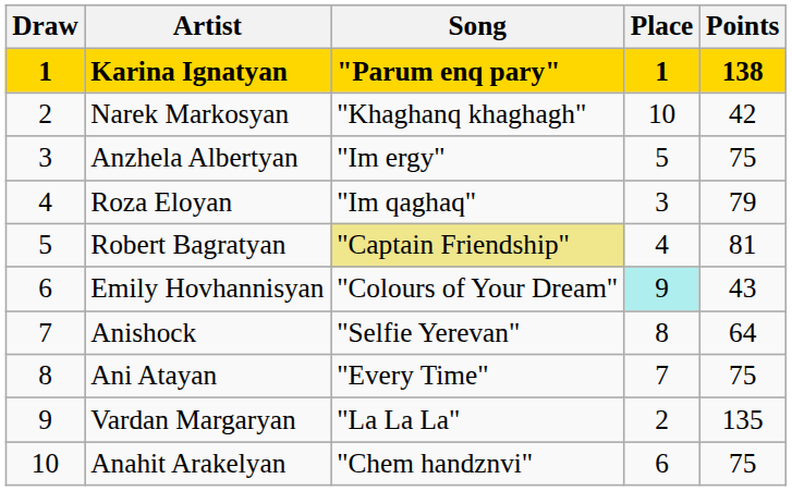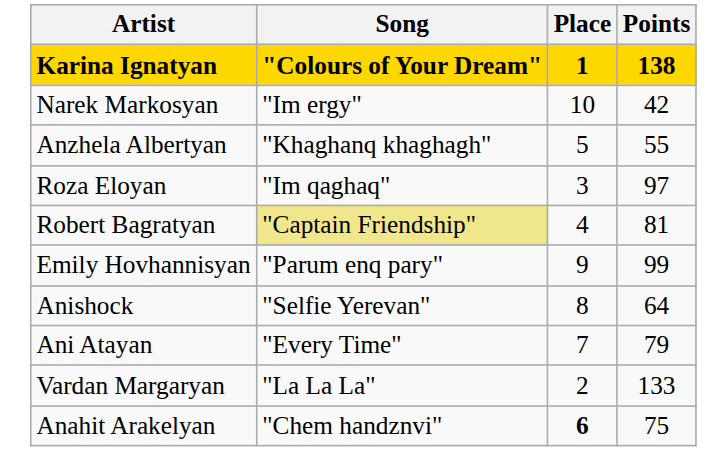- column: Draw | 1 | 2 | 3 | 4 | 5 | 6 | 7 | 8 | 9 | 10
Karina Ignatyan | Song: "Parum enq pary" -> "Colours of Your Dream"
Narek Markosyan | Song: "Khaghanq khaghagh" -> "Im ergy"
Anzhela Albertyan | Song: "Im ergy" -> "Khaghanq khaghagh"
Anzhela Albertyan | Points: 75 -> 55
Roza Eloyan | Points: 79 -> 97
Emily Hovhannisyan | Song: "Colours of Your Dream" -> "Parum enq pary"
Emily Hovhannisyan | Place: paleturquoise background -> no background
Emily Hovhannisyan | Points: 43 -> 99
Ani Atayan | Points: 75 -> 79
Vardan Margaryan | Points: 135 -> 133
Anahit Arakelyan | Place: normal -> bold
